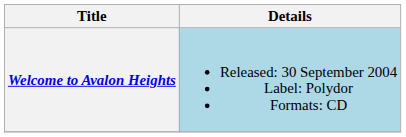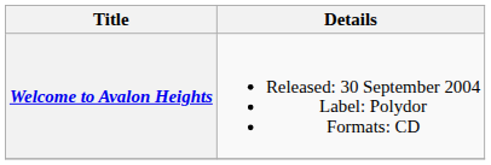Welcome to Avalon Heights | Details: lightblue background -> no background
